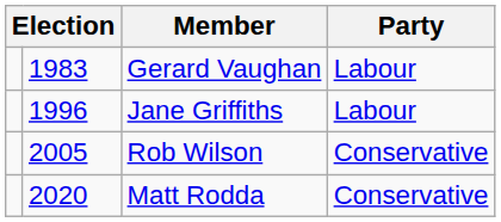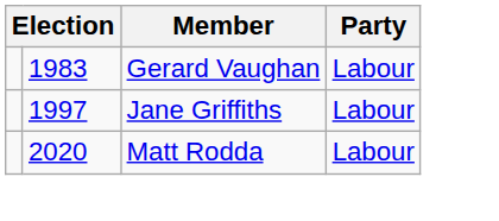Jane Griffiths | column 2: 1996 -> 1997
- row: 2005 | Rob Wilson | Conservative
Matt Rodda | Party: Conservative -> Labour
